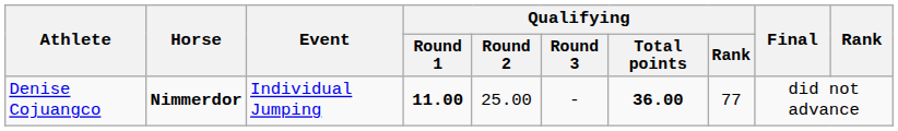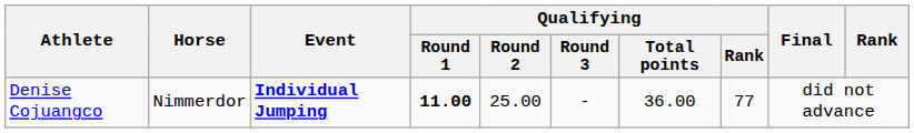Denise Cojuangco | Horse: bold -> normal
Denise Cojuangco | Event: normal -> bold
Denise Cojuangco | Qualifying / Total points: bold -> normal
